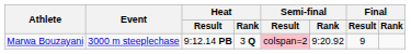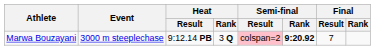Marwa Bouzayani | Semi-final / Rank: normal -> bold
Marwa Bouzayani | Final / Result: 9 -> 7
